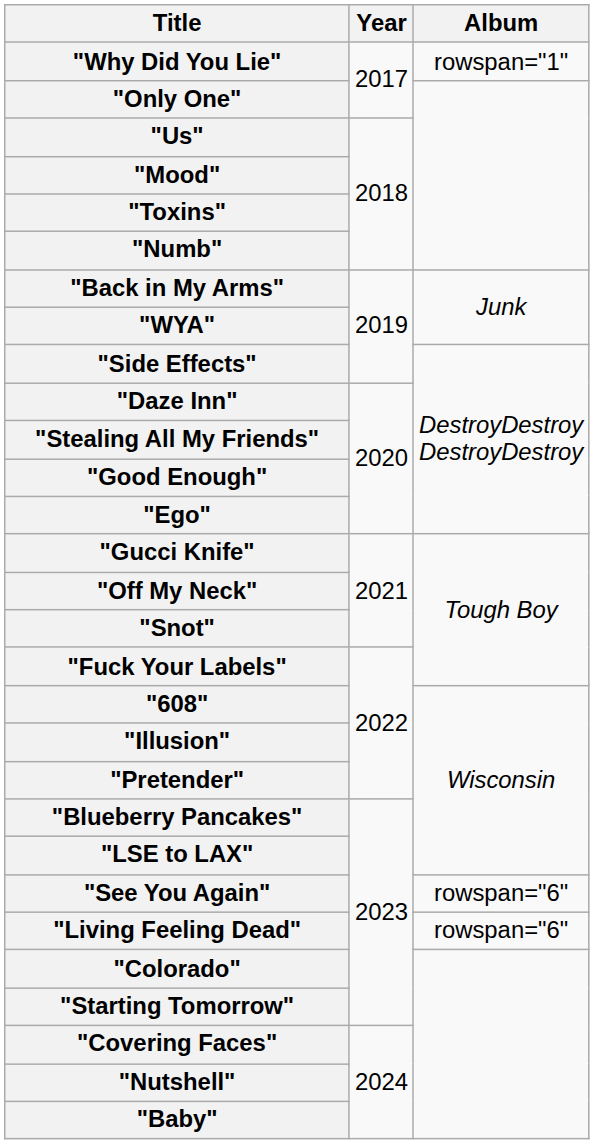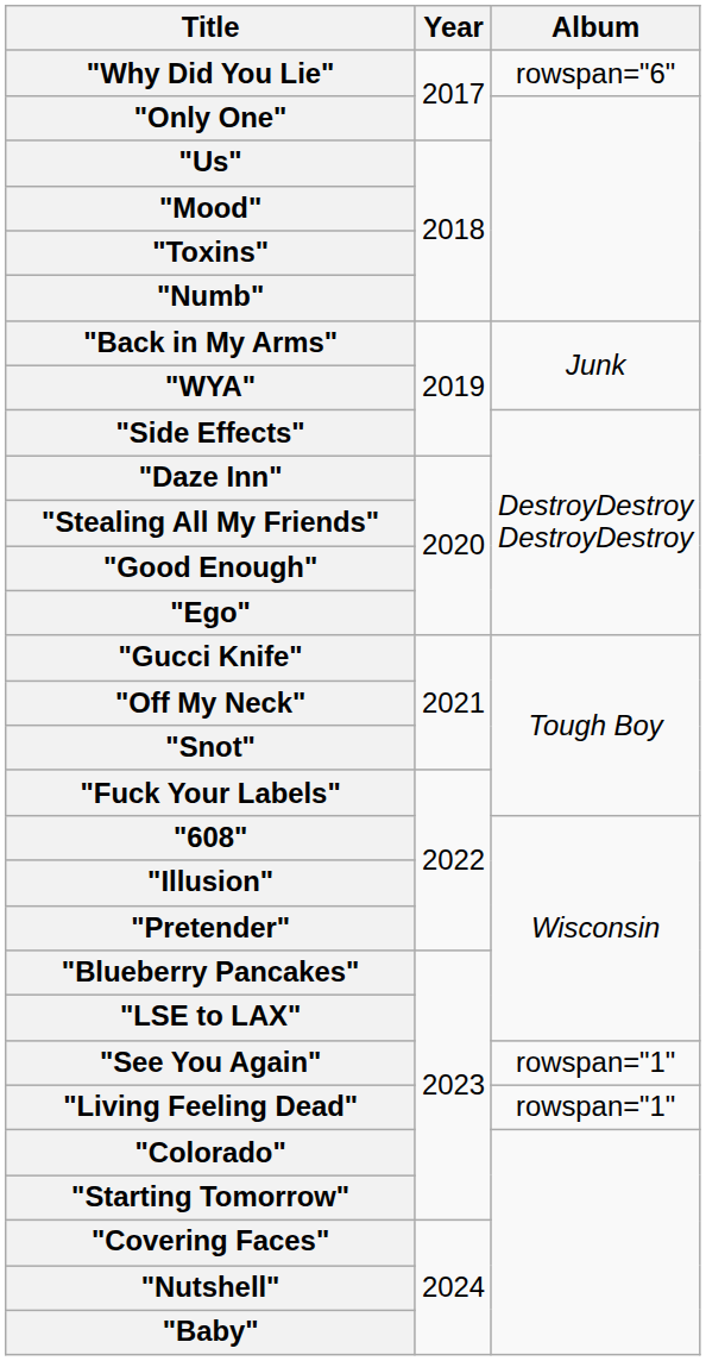"Why Did You Lie" | Album: rowspan="1" -> rowspan="6"
"See You Again" | Album: rowspan="6" -> rowspan="1"
"Living Feeling Dead" | Album: rowspan="6" -> rowspan="1"
